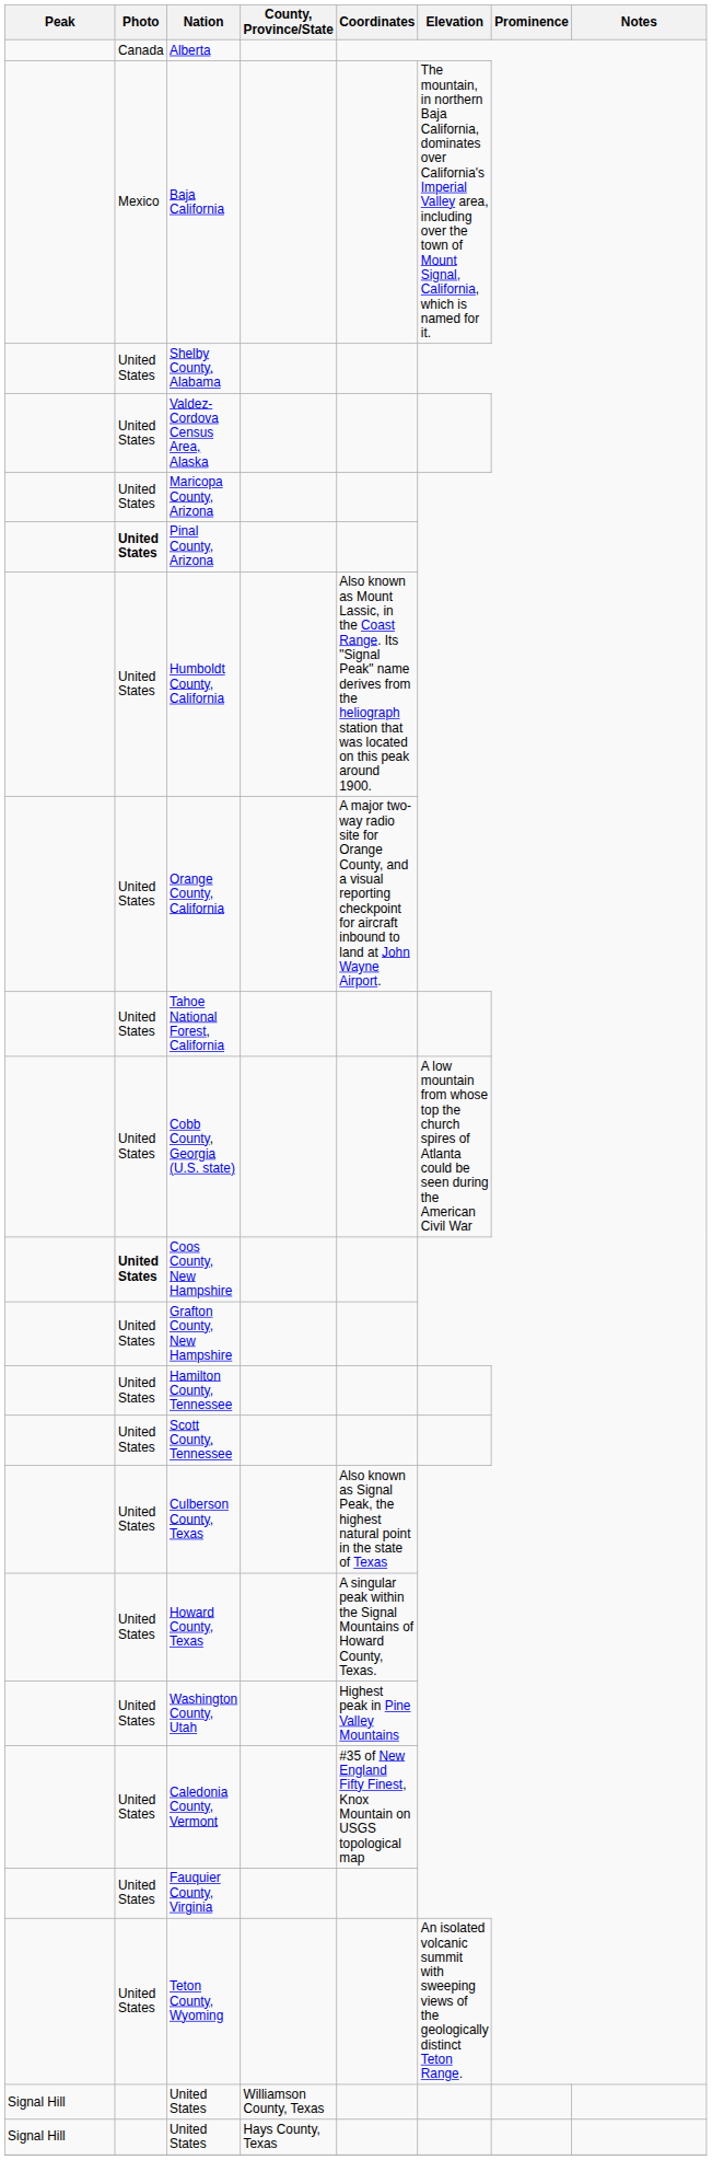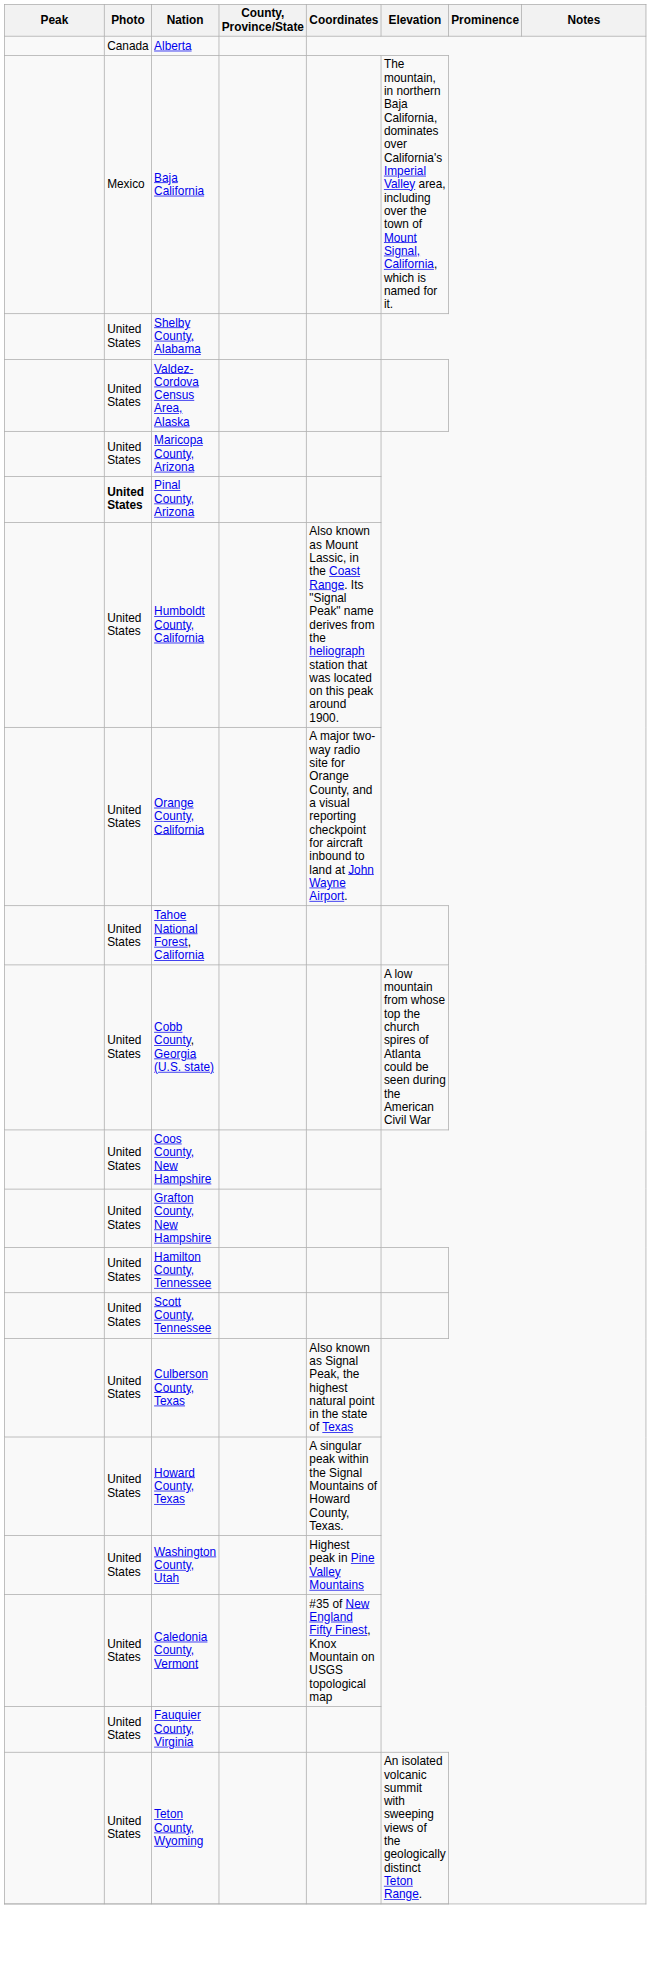Coos County, New Hampshire | Photo: bold -> normal
- row: Signal Hill | United States | Williamson County, Texas
- row: Signal Hill | United States | Hays County, Texas
